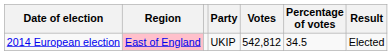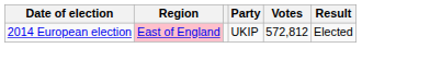- column: Percentage of votes | 34.5
2014 European election | Votes: 542,812 -> 572,812
